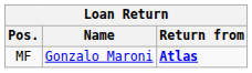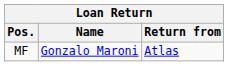MF | Return from: bold -> normal
